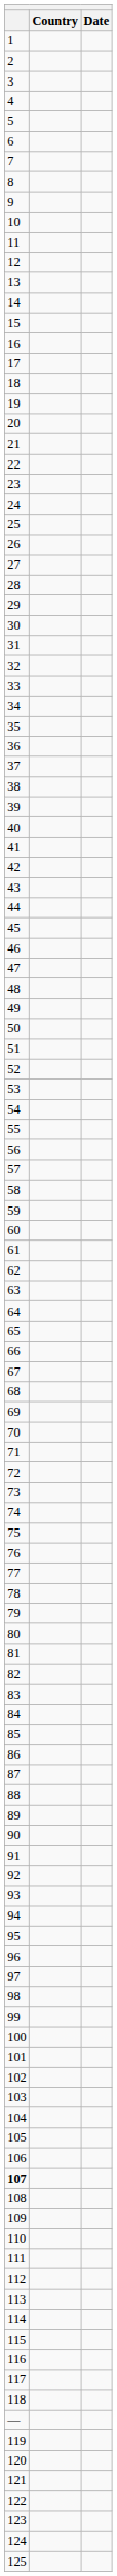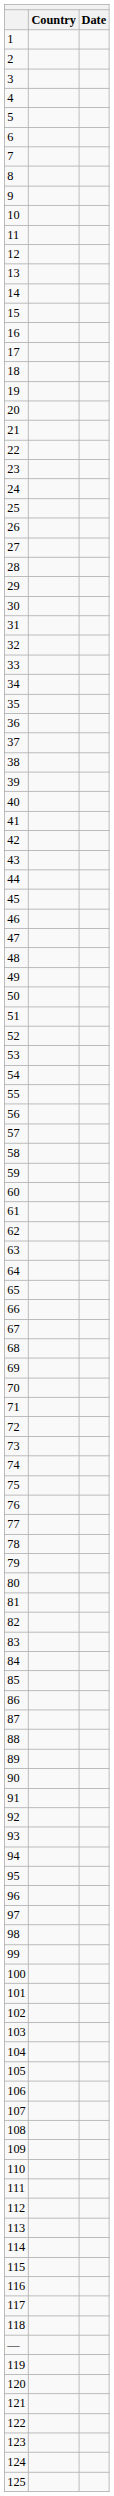107 | column 1: bold -> normal
